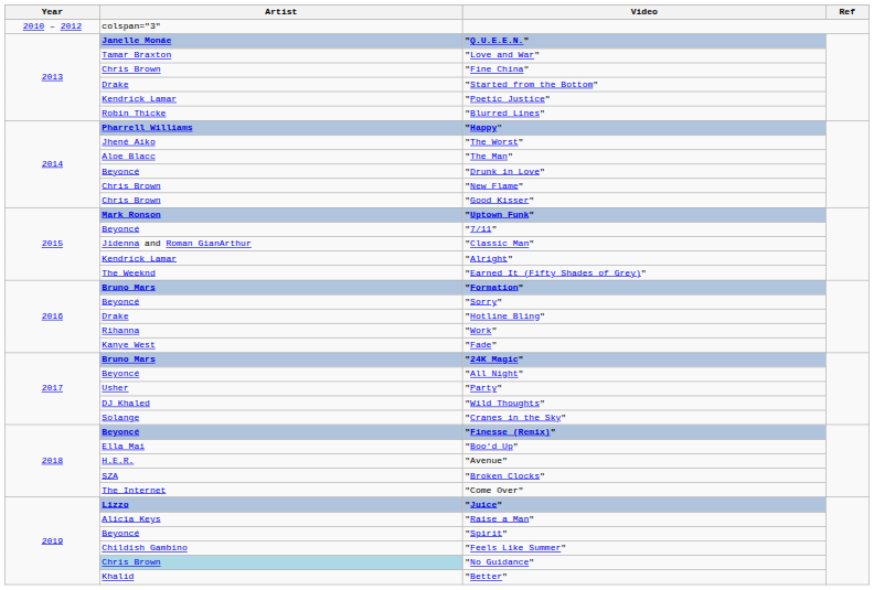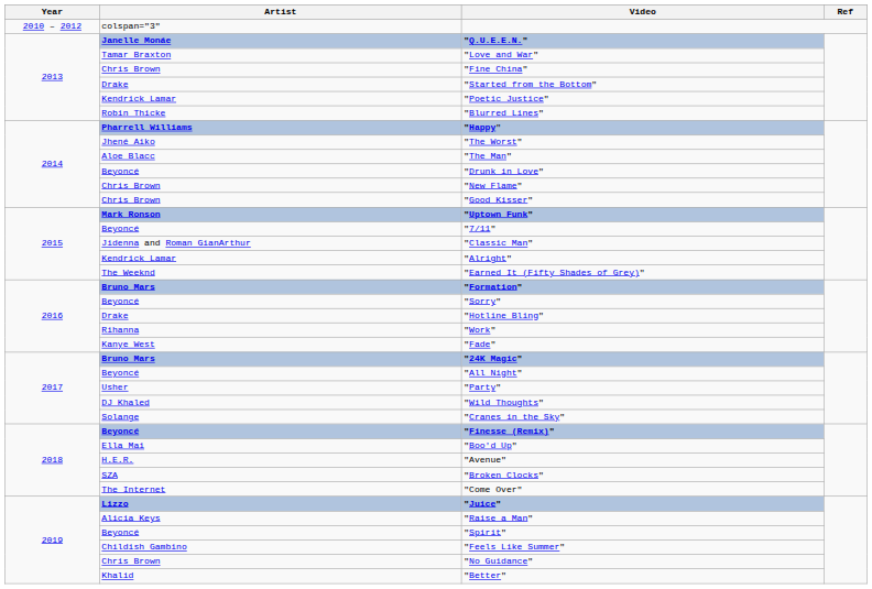"No Guidance" | Artist: lightblue background -> no background
